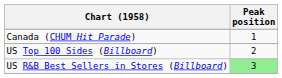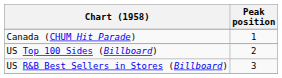US R&B Best Sellers in Stores (Billboard) | Peak position: lightgreen background -> no background
